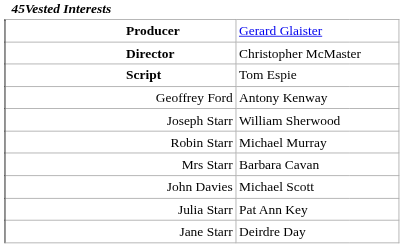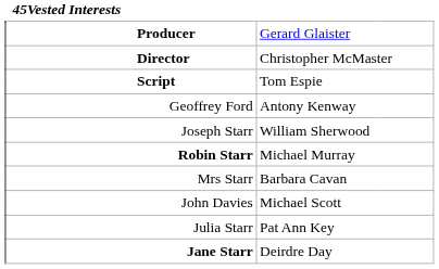Robin Starr | column 2: normal -> bold
Jane Starr | column 2: normal -> bold
